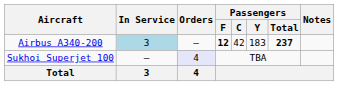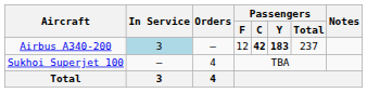Airbus A340-200 | Passengers / F: bold -> normal
Airbus A340-200 | Passengers / C: normal -> bold
Airbus A340-200 | Passengers / Y: normal -> bold
Airbus A340-200 | Passengers / Total: bold -> normal
Sukhoi Superjet 100 | Orders: lavender background -> no background
